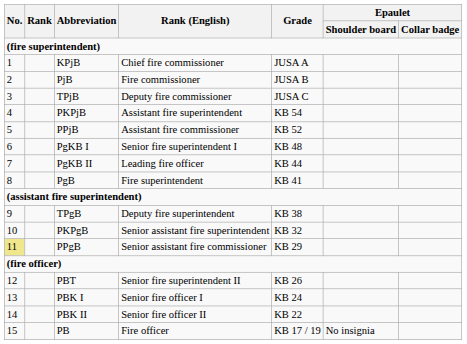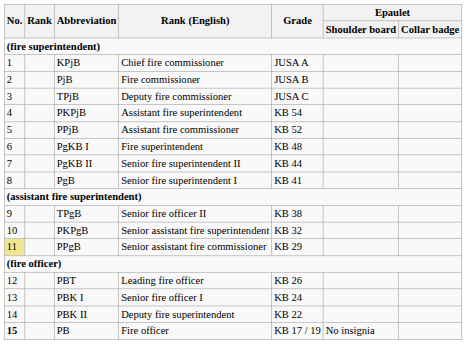PgKB I | Rank (English): Senior fire superintendent I -> Fire superintendent
PgKB II | Rank (English): Leading fire officer -> Senior fire superintendent II
PgB | Rank (English): Fire superintendent -> Senior fire superintendent I
TPgB | Rank (English): Deputy fire superintendent -> Senior fire officer II
PBT | Rank (English): Senior fire superintendent II -> Leading fire officer
PBK II | Rank (English): Senior fire officer II -> Deputy fire superintendent
PB | No.: normal -> bold
